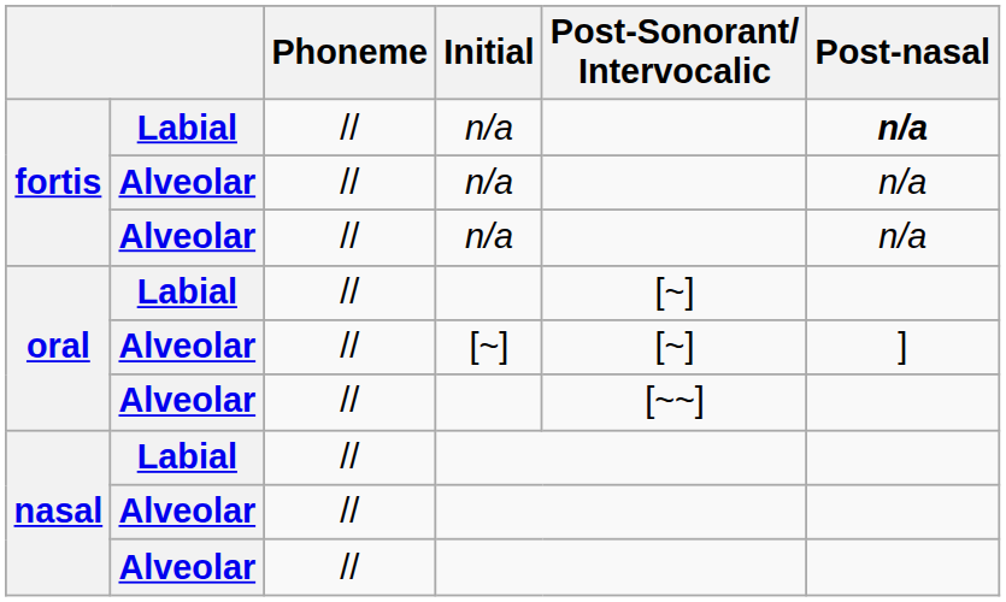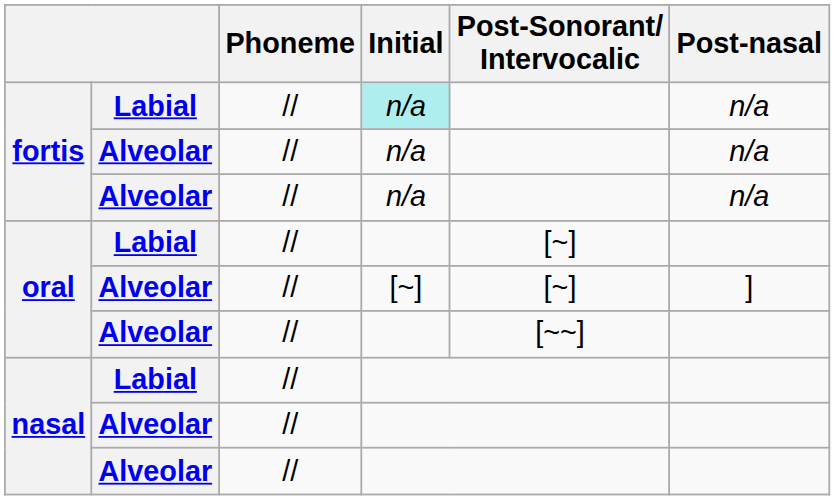fortis / Labial | Initial: no background -> paleturquoise background
fortis / Labial | Post-nasal: bold -> normal
